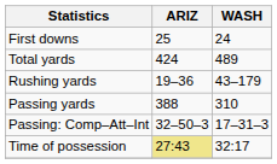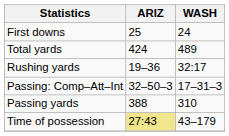Rushing yards | WASH: 43–179 -> 32:17
rows swapped: Passing yards <-> Passing: Comp–Att–Int
Time of possession | WASH: 32:17 -> 43–179
